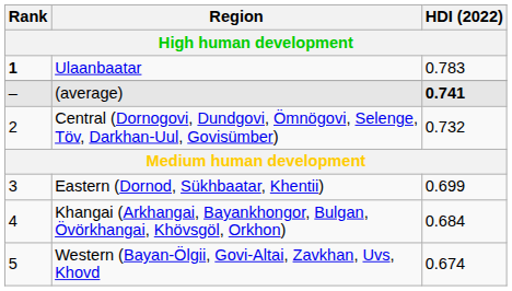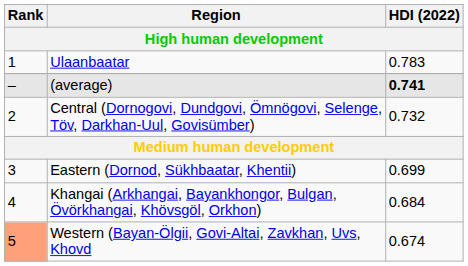Ulaanbaatar | Rank: bold -> normal
Western (Bayan-Ölgii, Govi-Altai, Zavkhan, Uvs, Khovd | Rank: no background -> lightsalmon background
